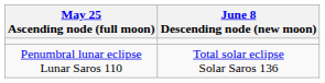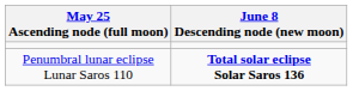row 3 | June 8 Descending node (new moon): normal -> bold
